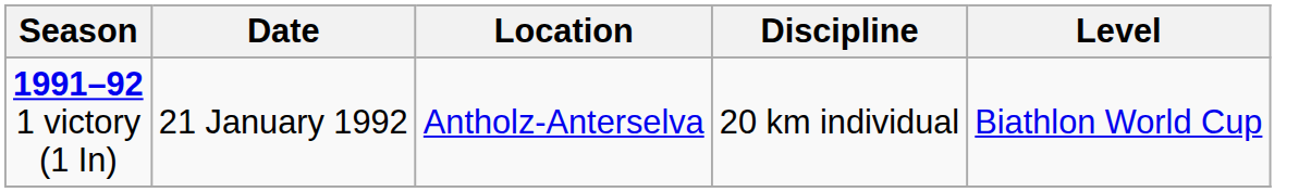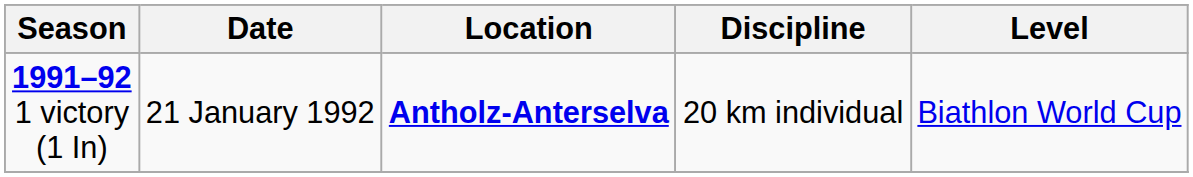1991–92 1 victory (1 In) | Location: normal -> bold
